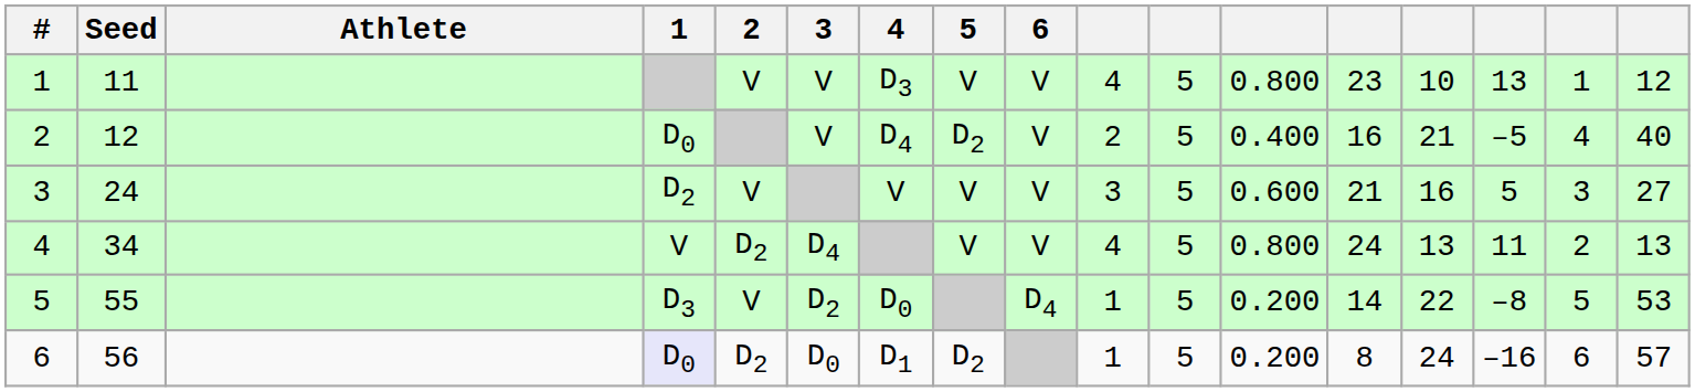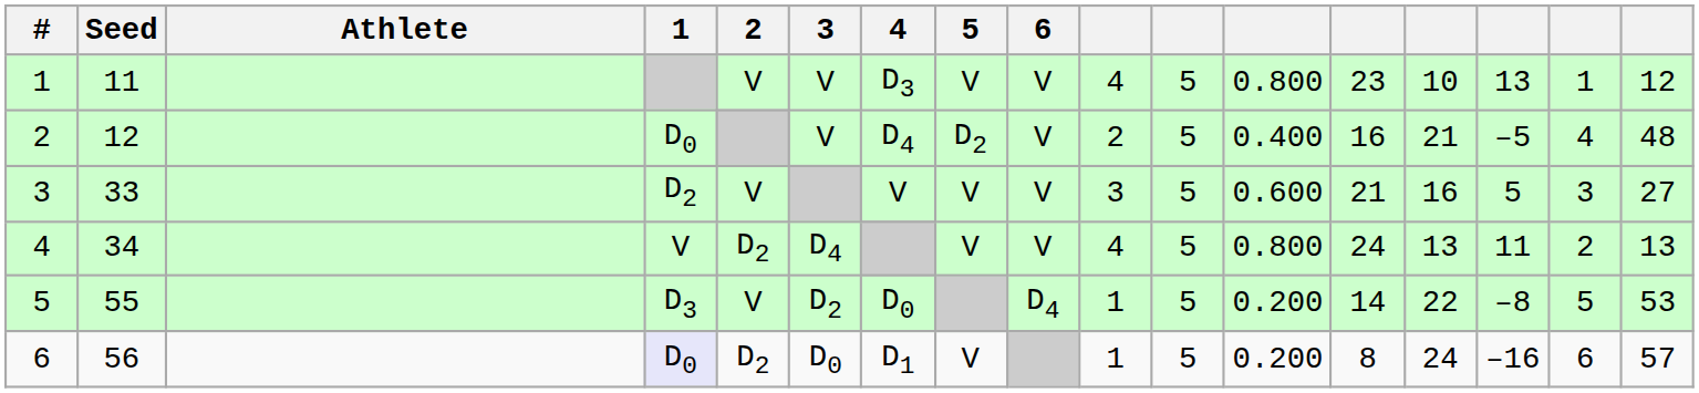row 3 | column 17: 40 -> 48
row 4 | Seed: 24 -> 33
row 7 | 5: D2 -> V
